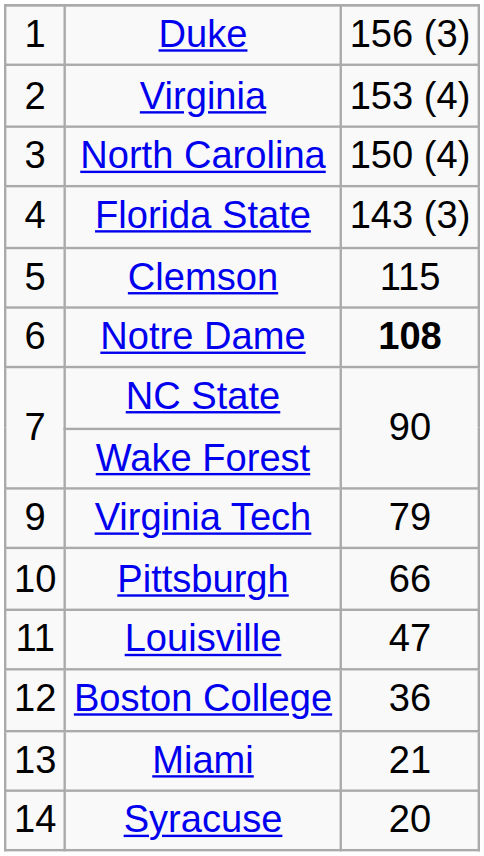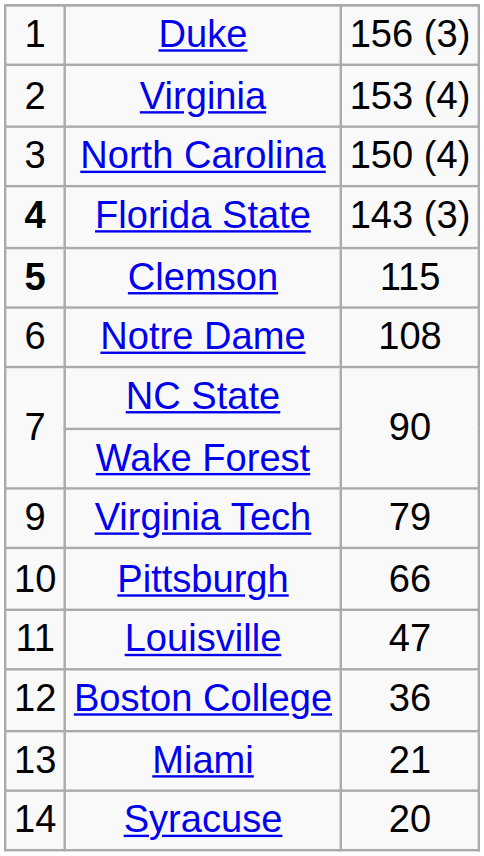Florida State | column 1: normal -> bold
Clemson | column 1: normal -> bold
Notre Dame | column 3: bold -> normal
